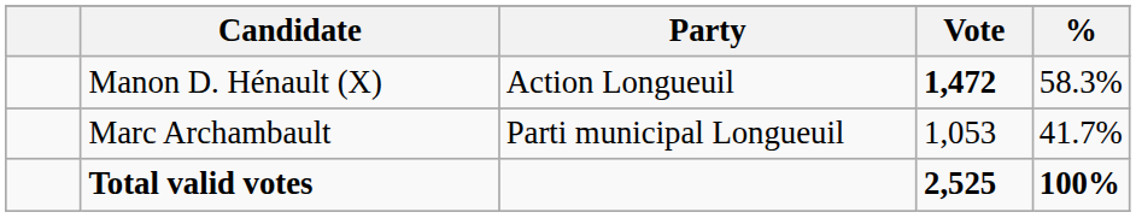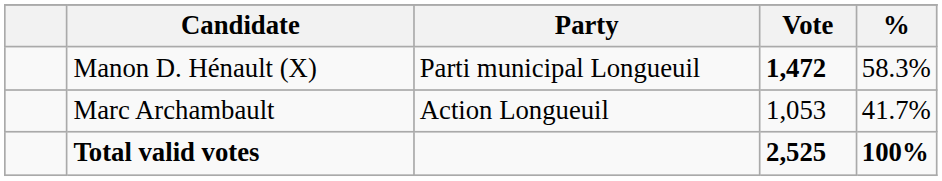Manon D. Hénault (X) | Party: Action Longueuil -> Parti municipal Longueuil
Marc Archambault | Party: Parti municipal Longueuil -> Action Longueuil
